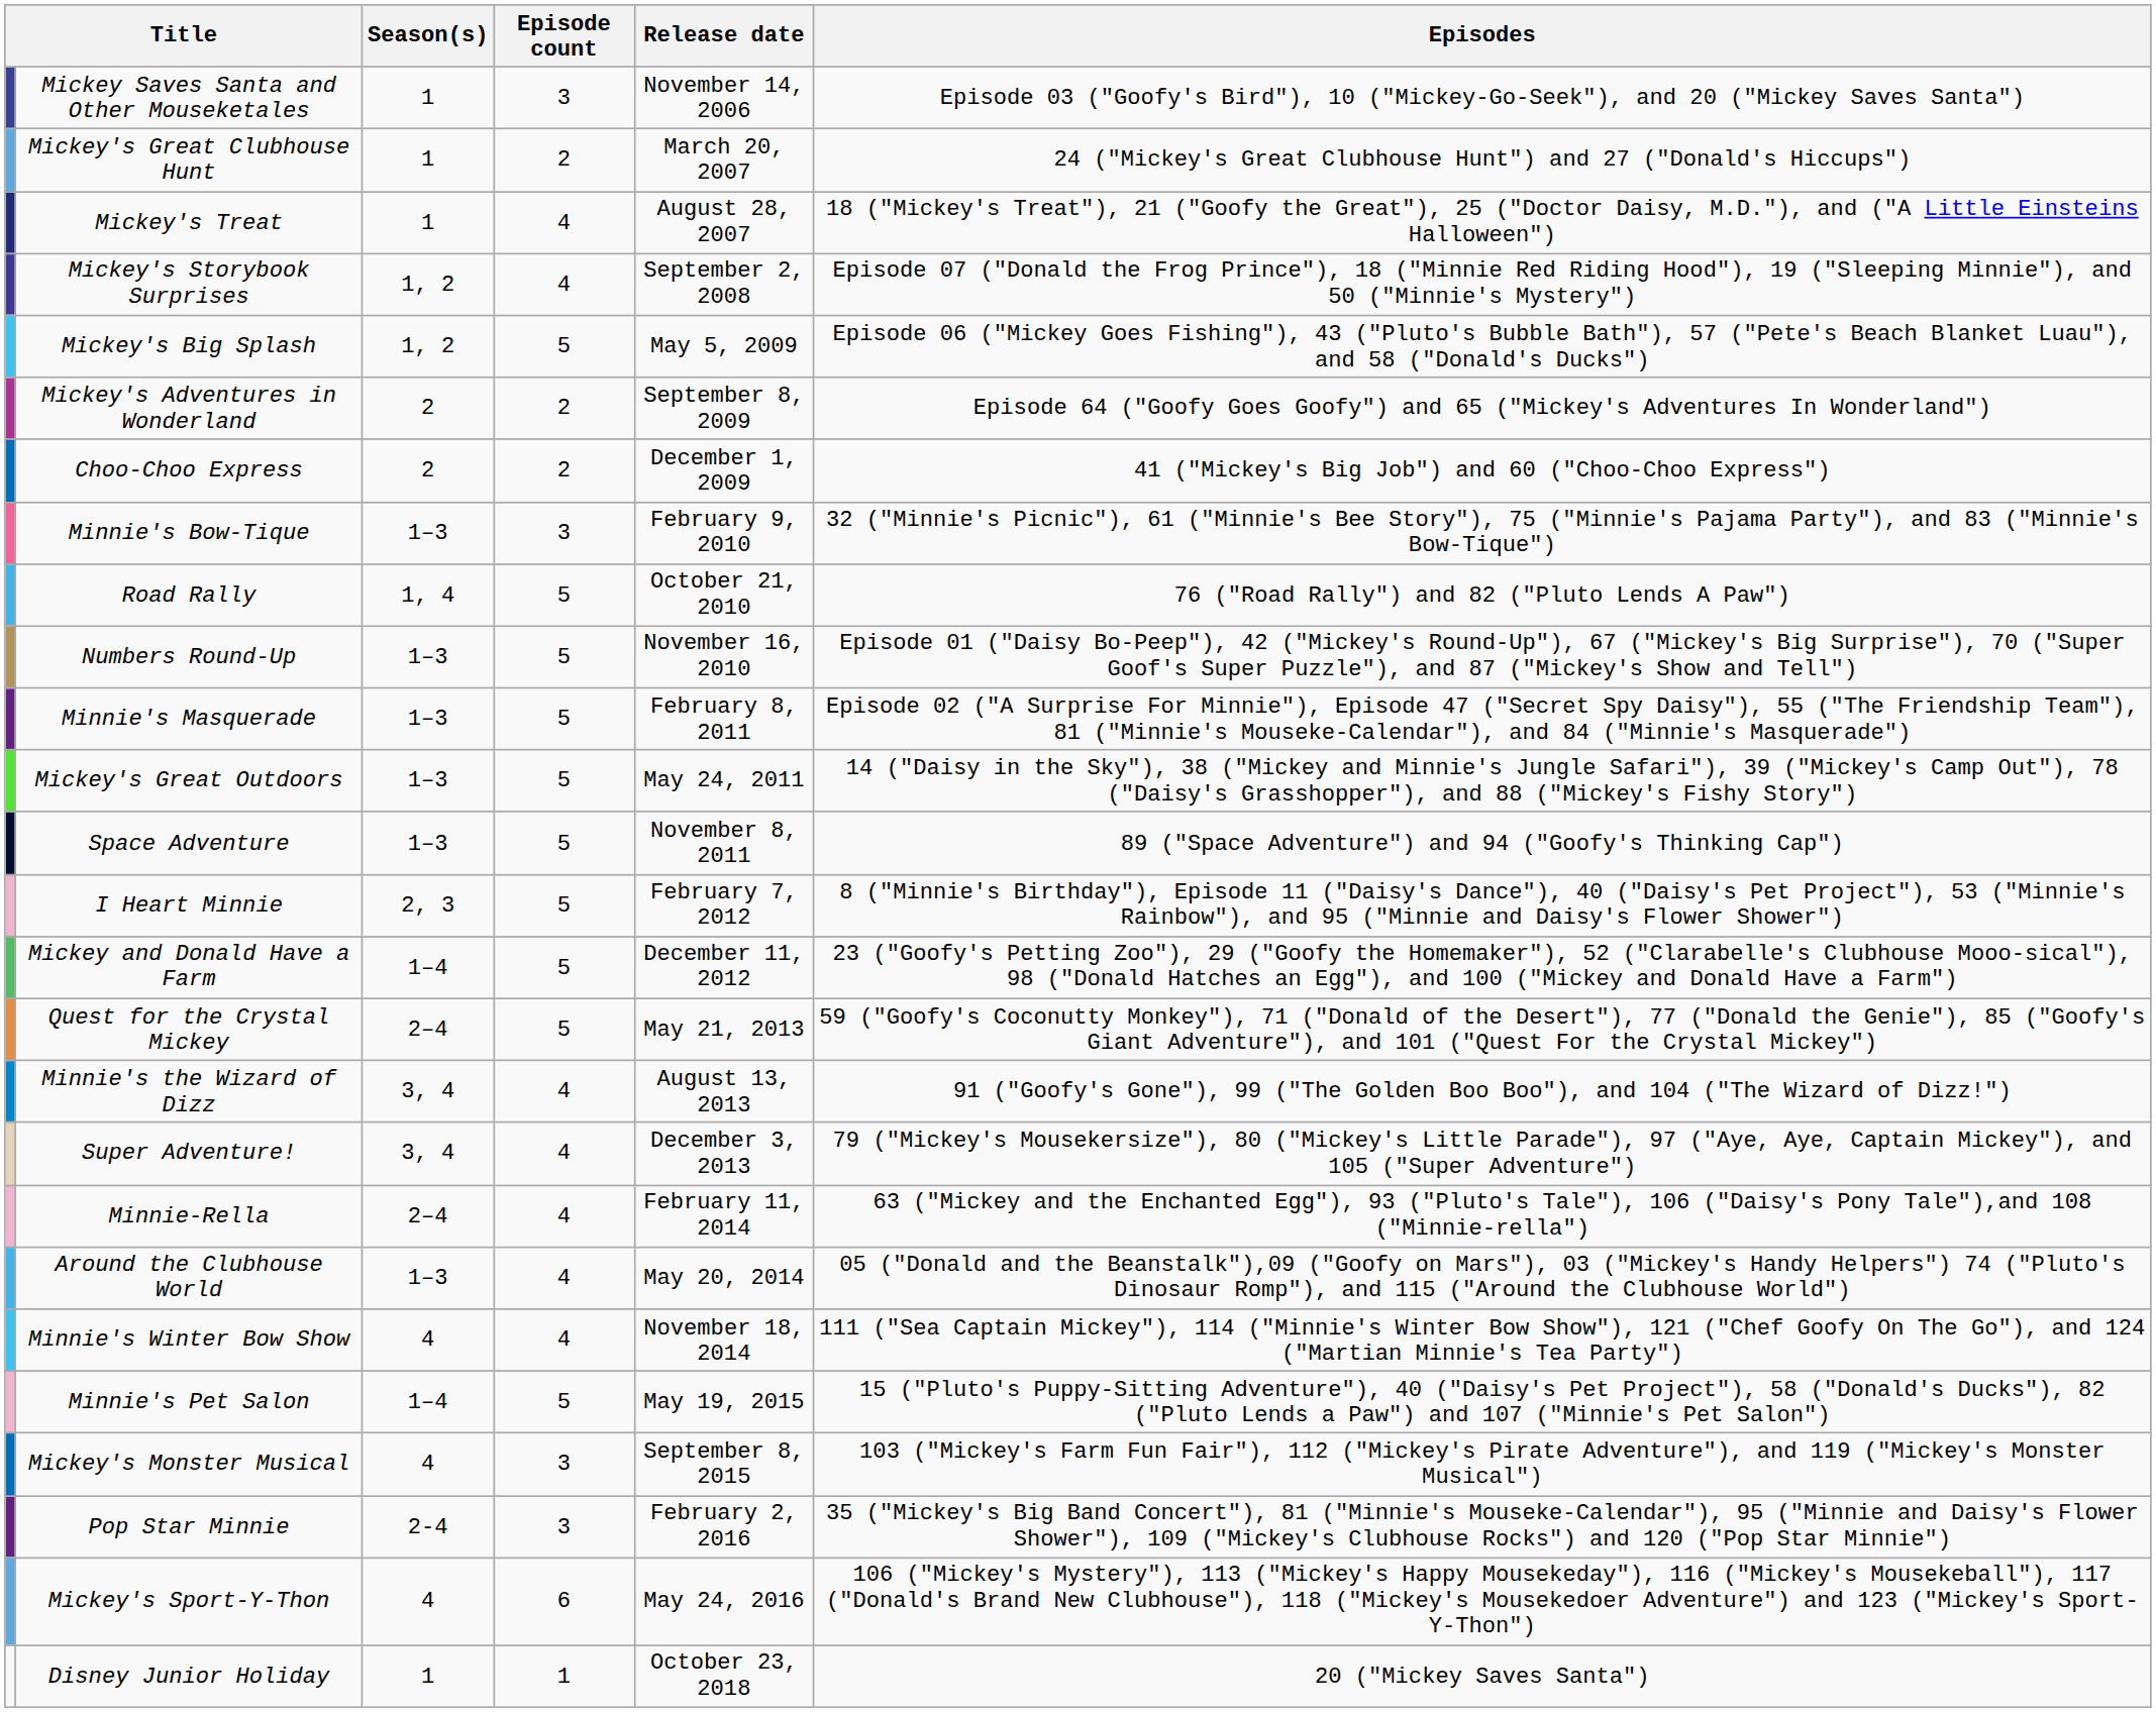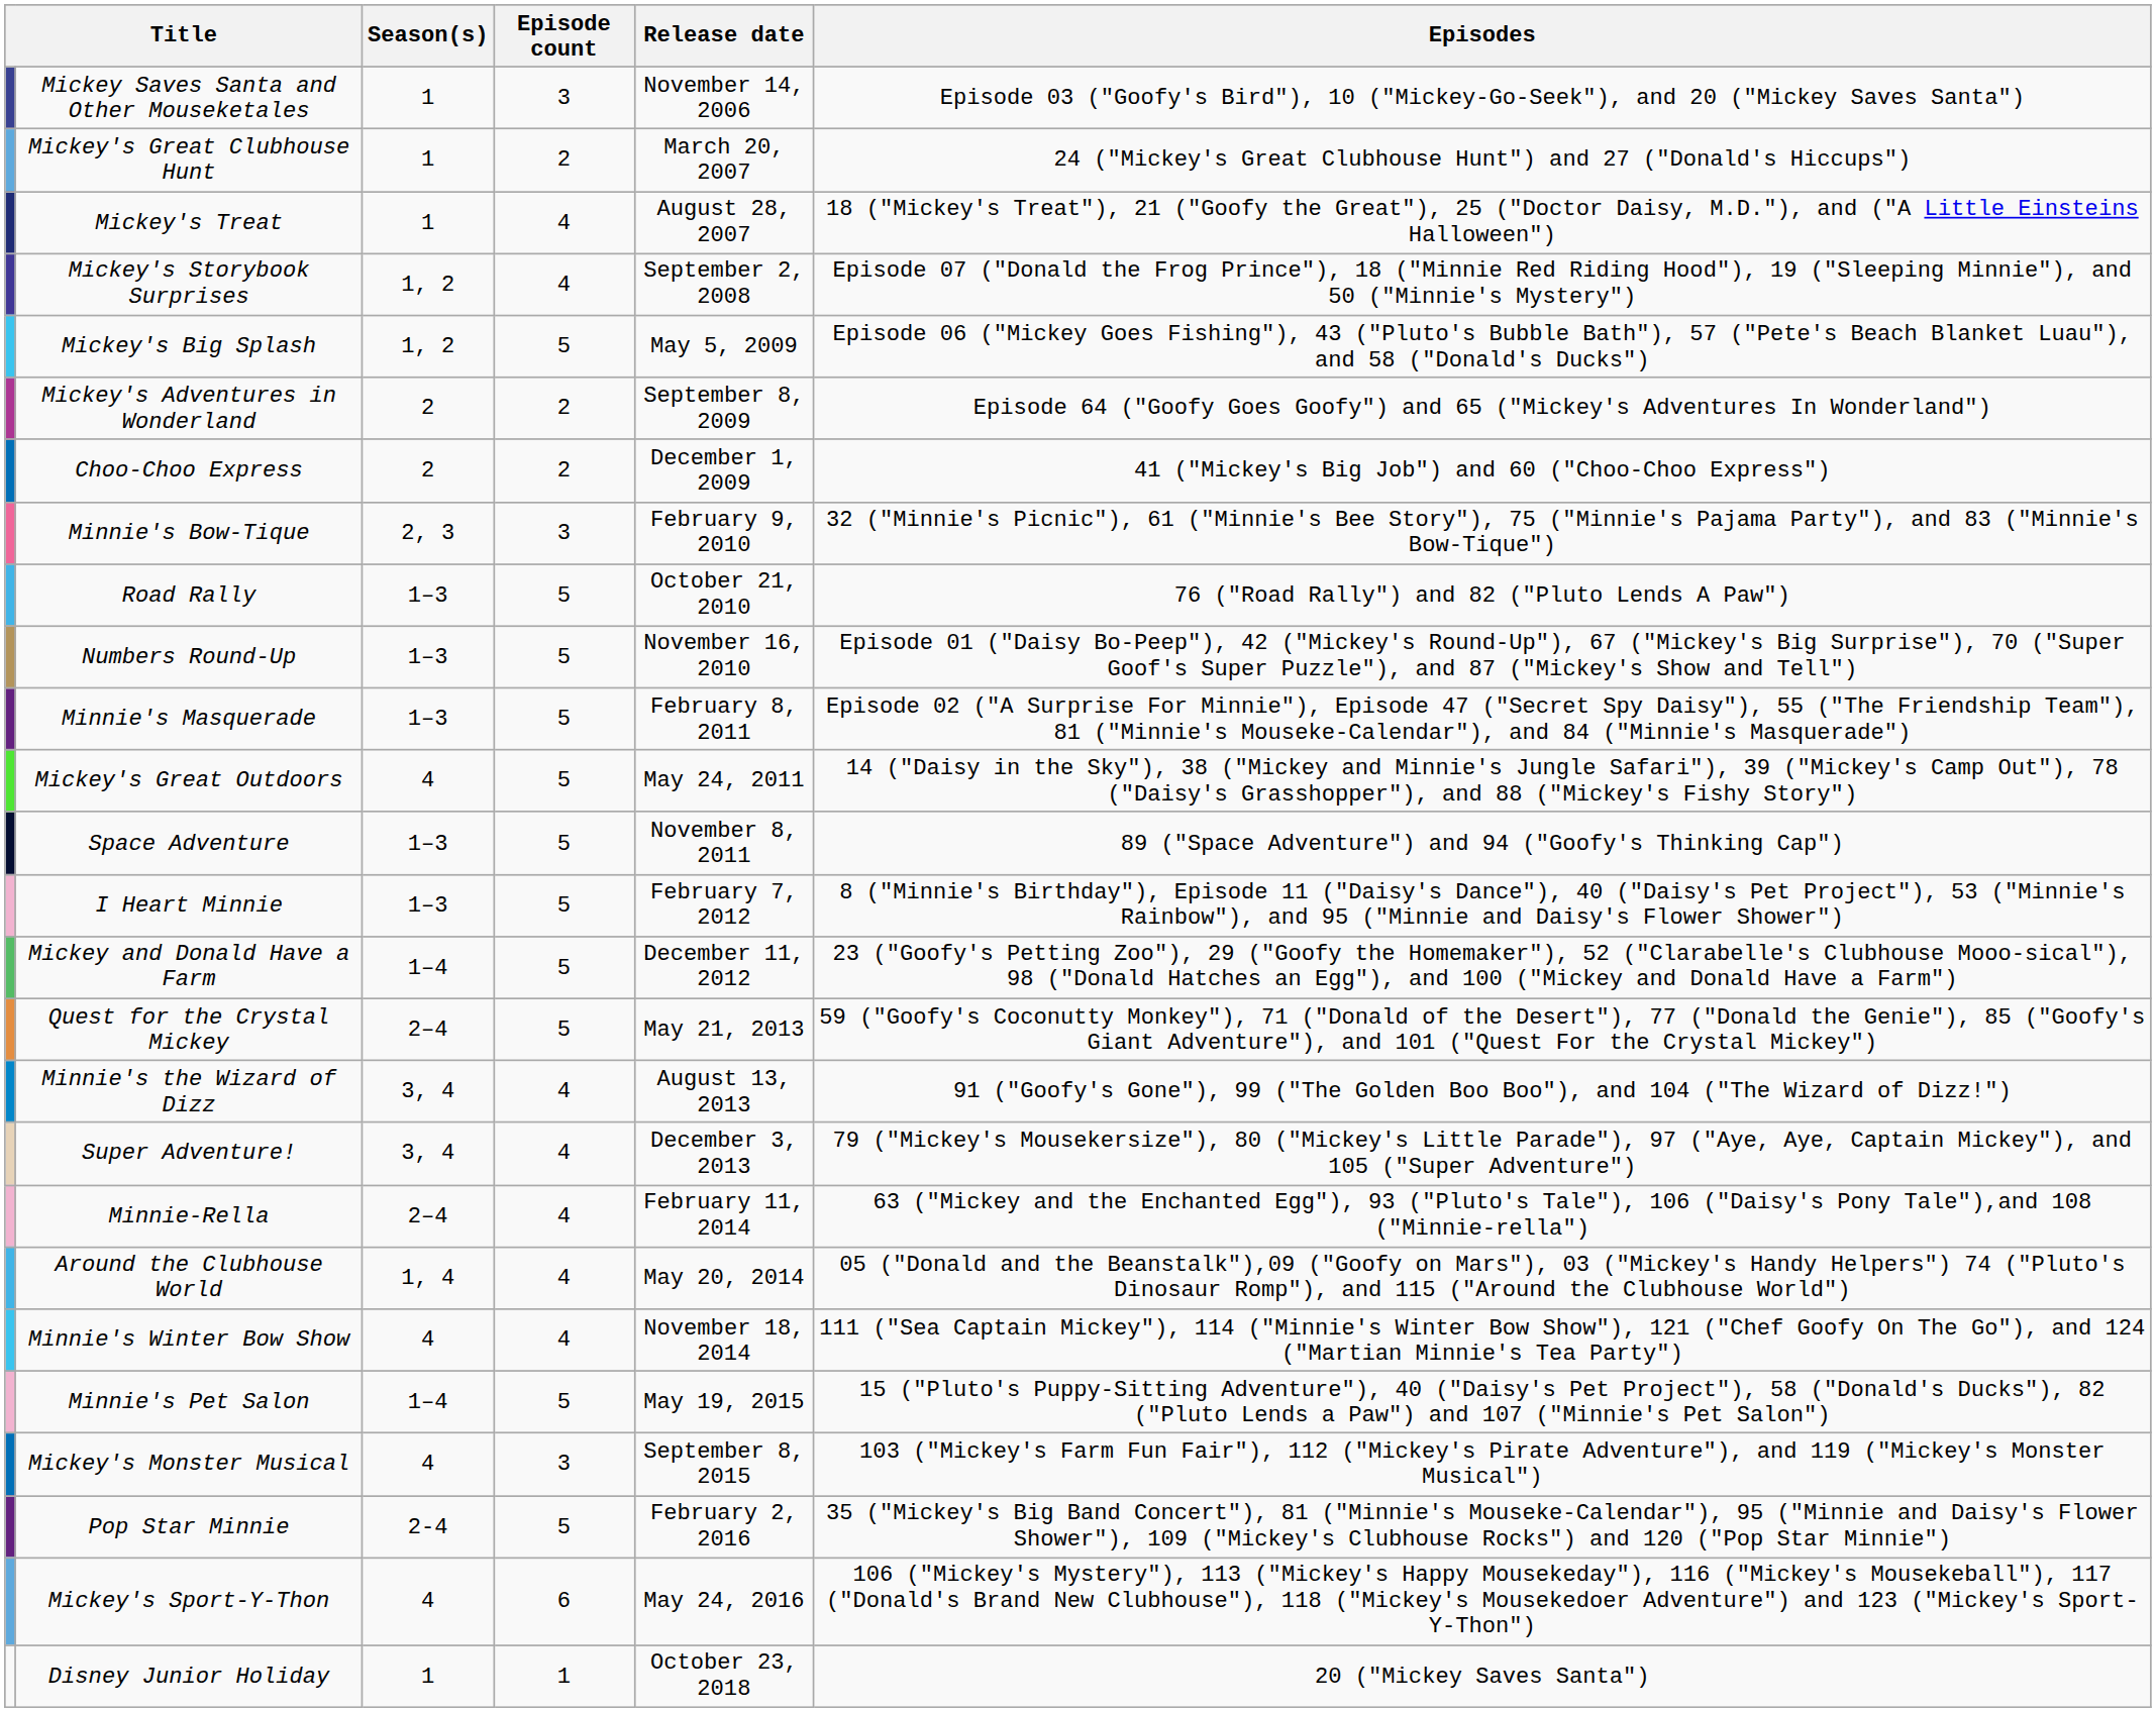Minnie's Bow-Tique | Season(s): 1–3 -> 2, 3
Road Rally | Season(s): 1, 4 -> 1–3
Mickey's Great Outdoors | Season(s): 1–3 -> 4
I Heart Minnie | Season(s): 2, 3 -> 1–3
Around the Clubhouse World | Season(s): 1–3 -> 1, 4
Pop Star Minnie | Episode count: 3 -> 5
